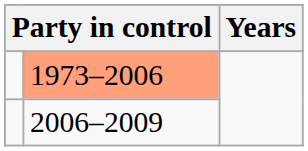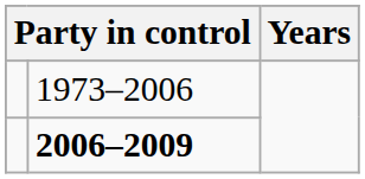1973–2006 | column 2: lightsalmon background -> no background
2006–2009 | column 2: normal -> bold
